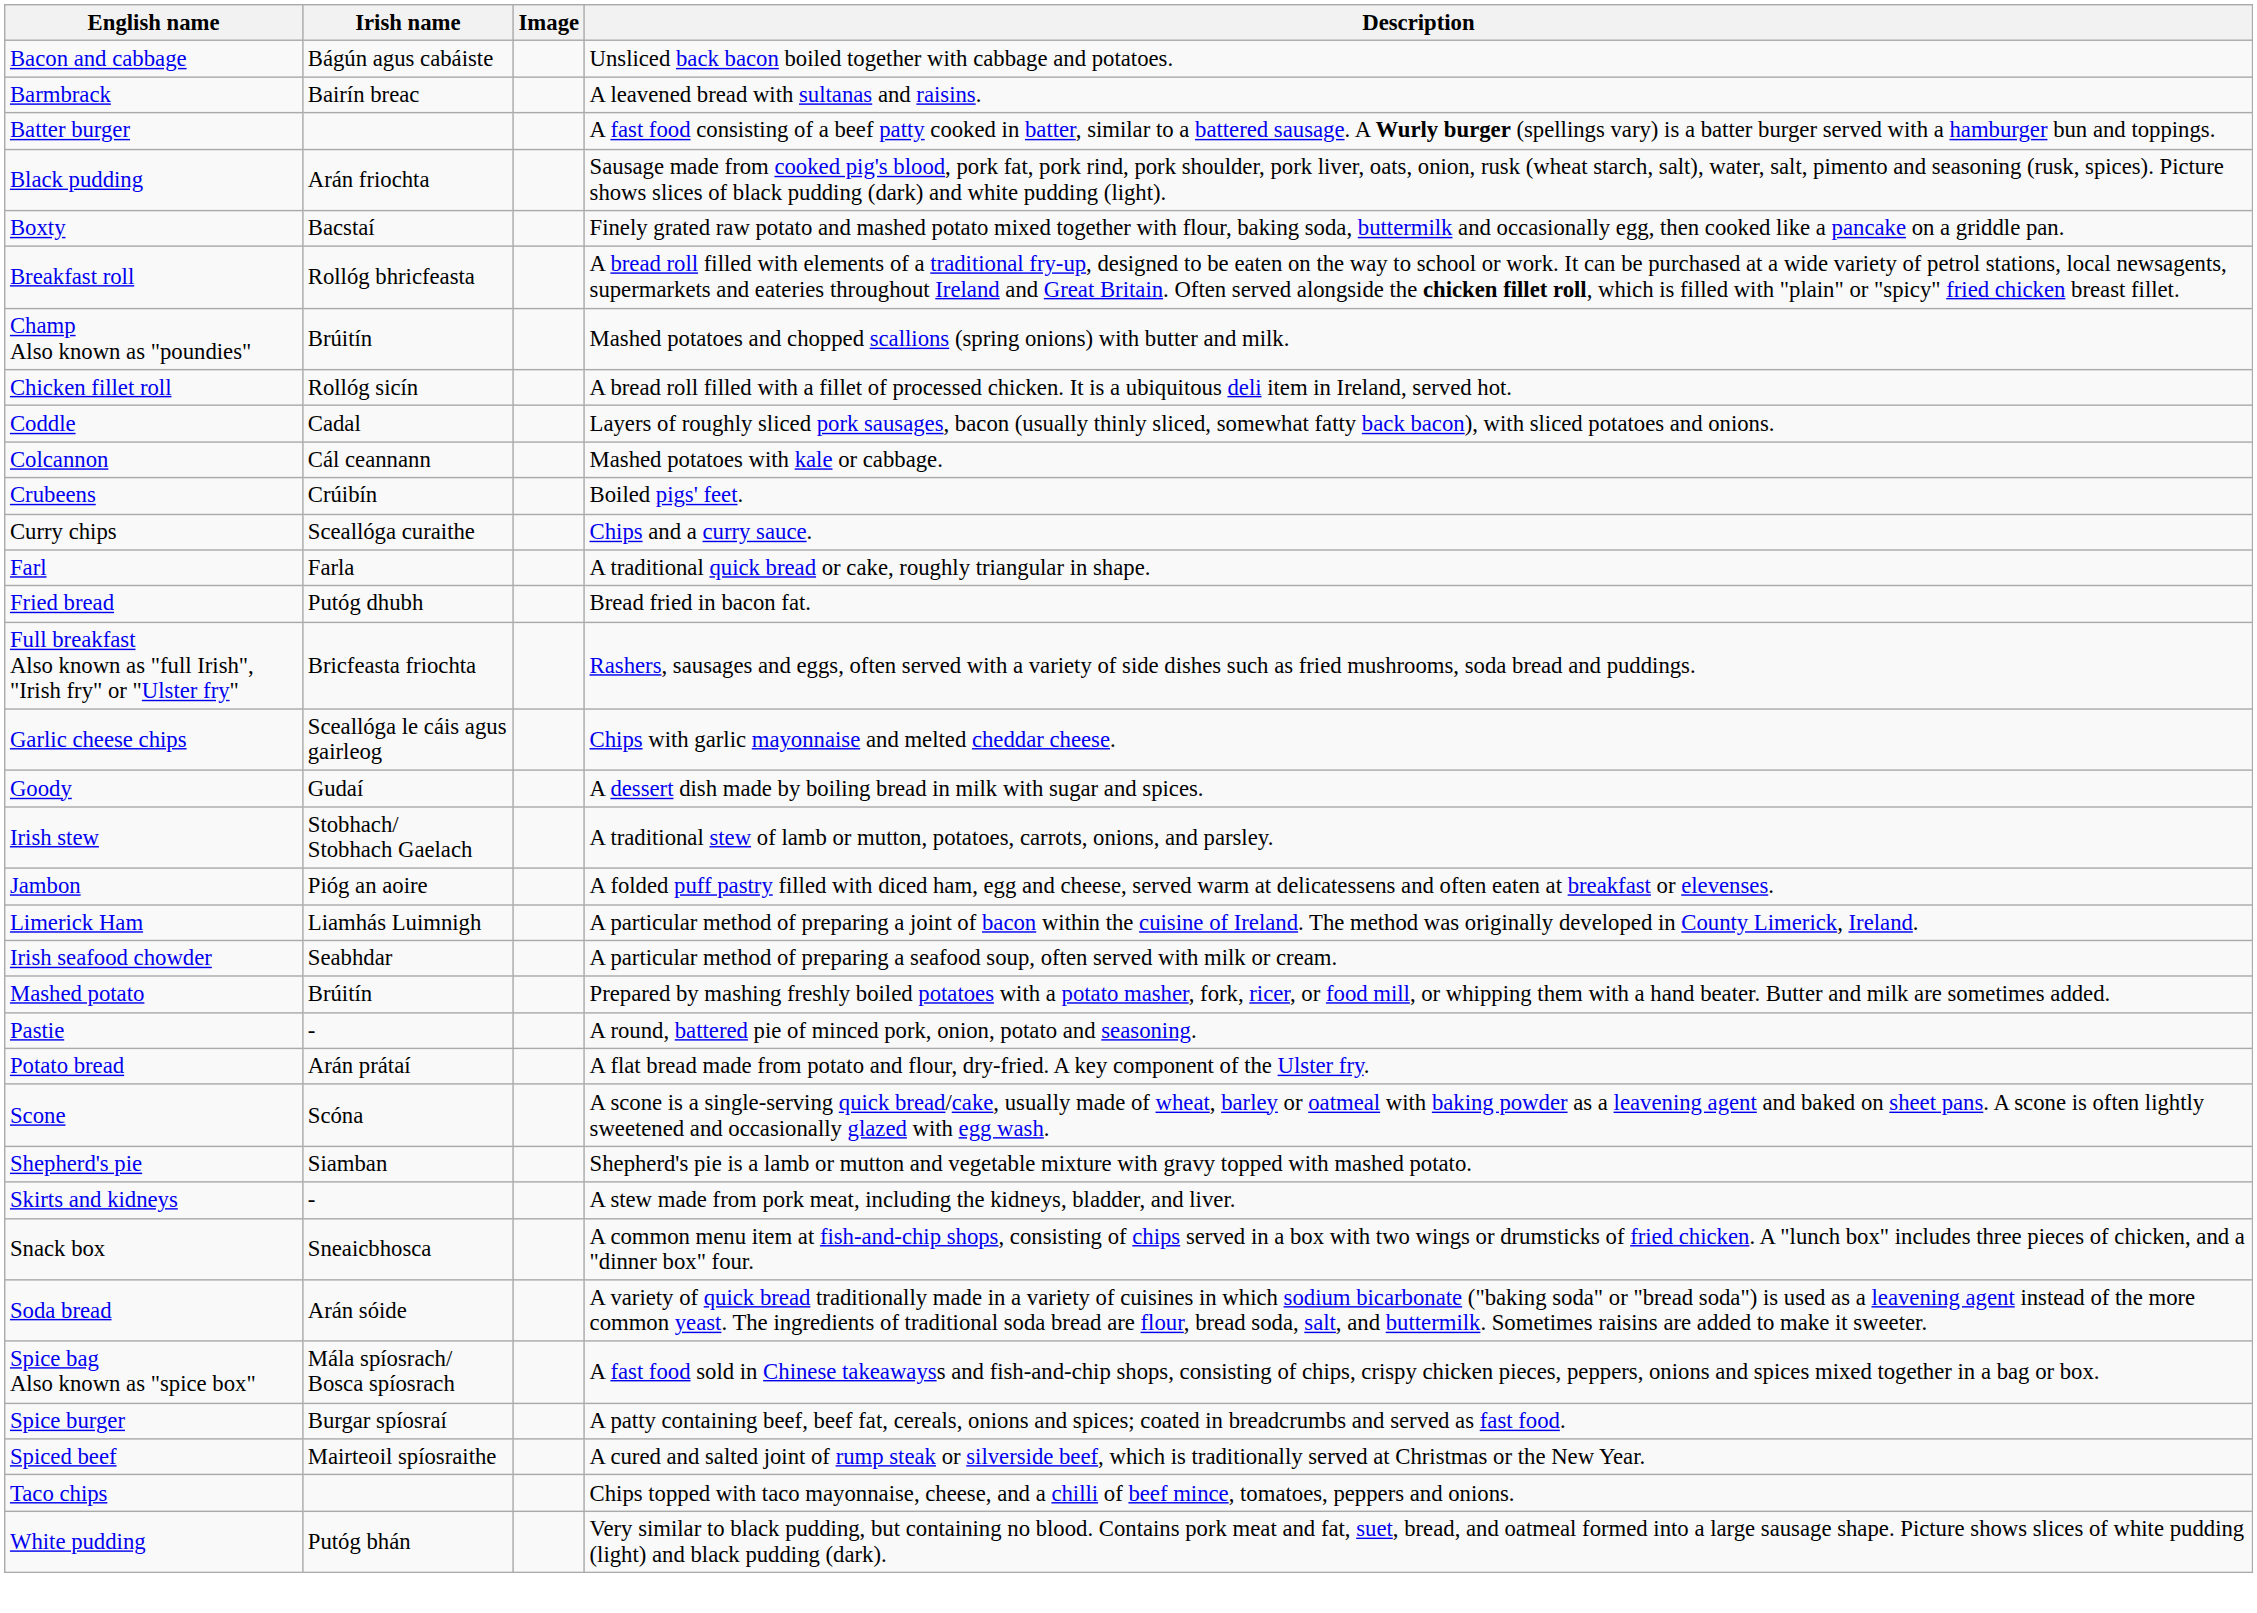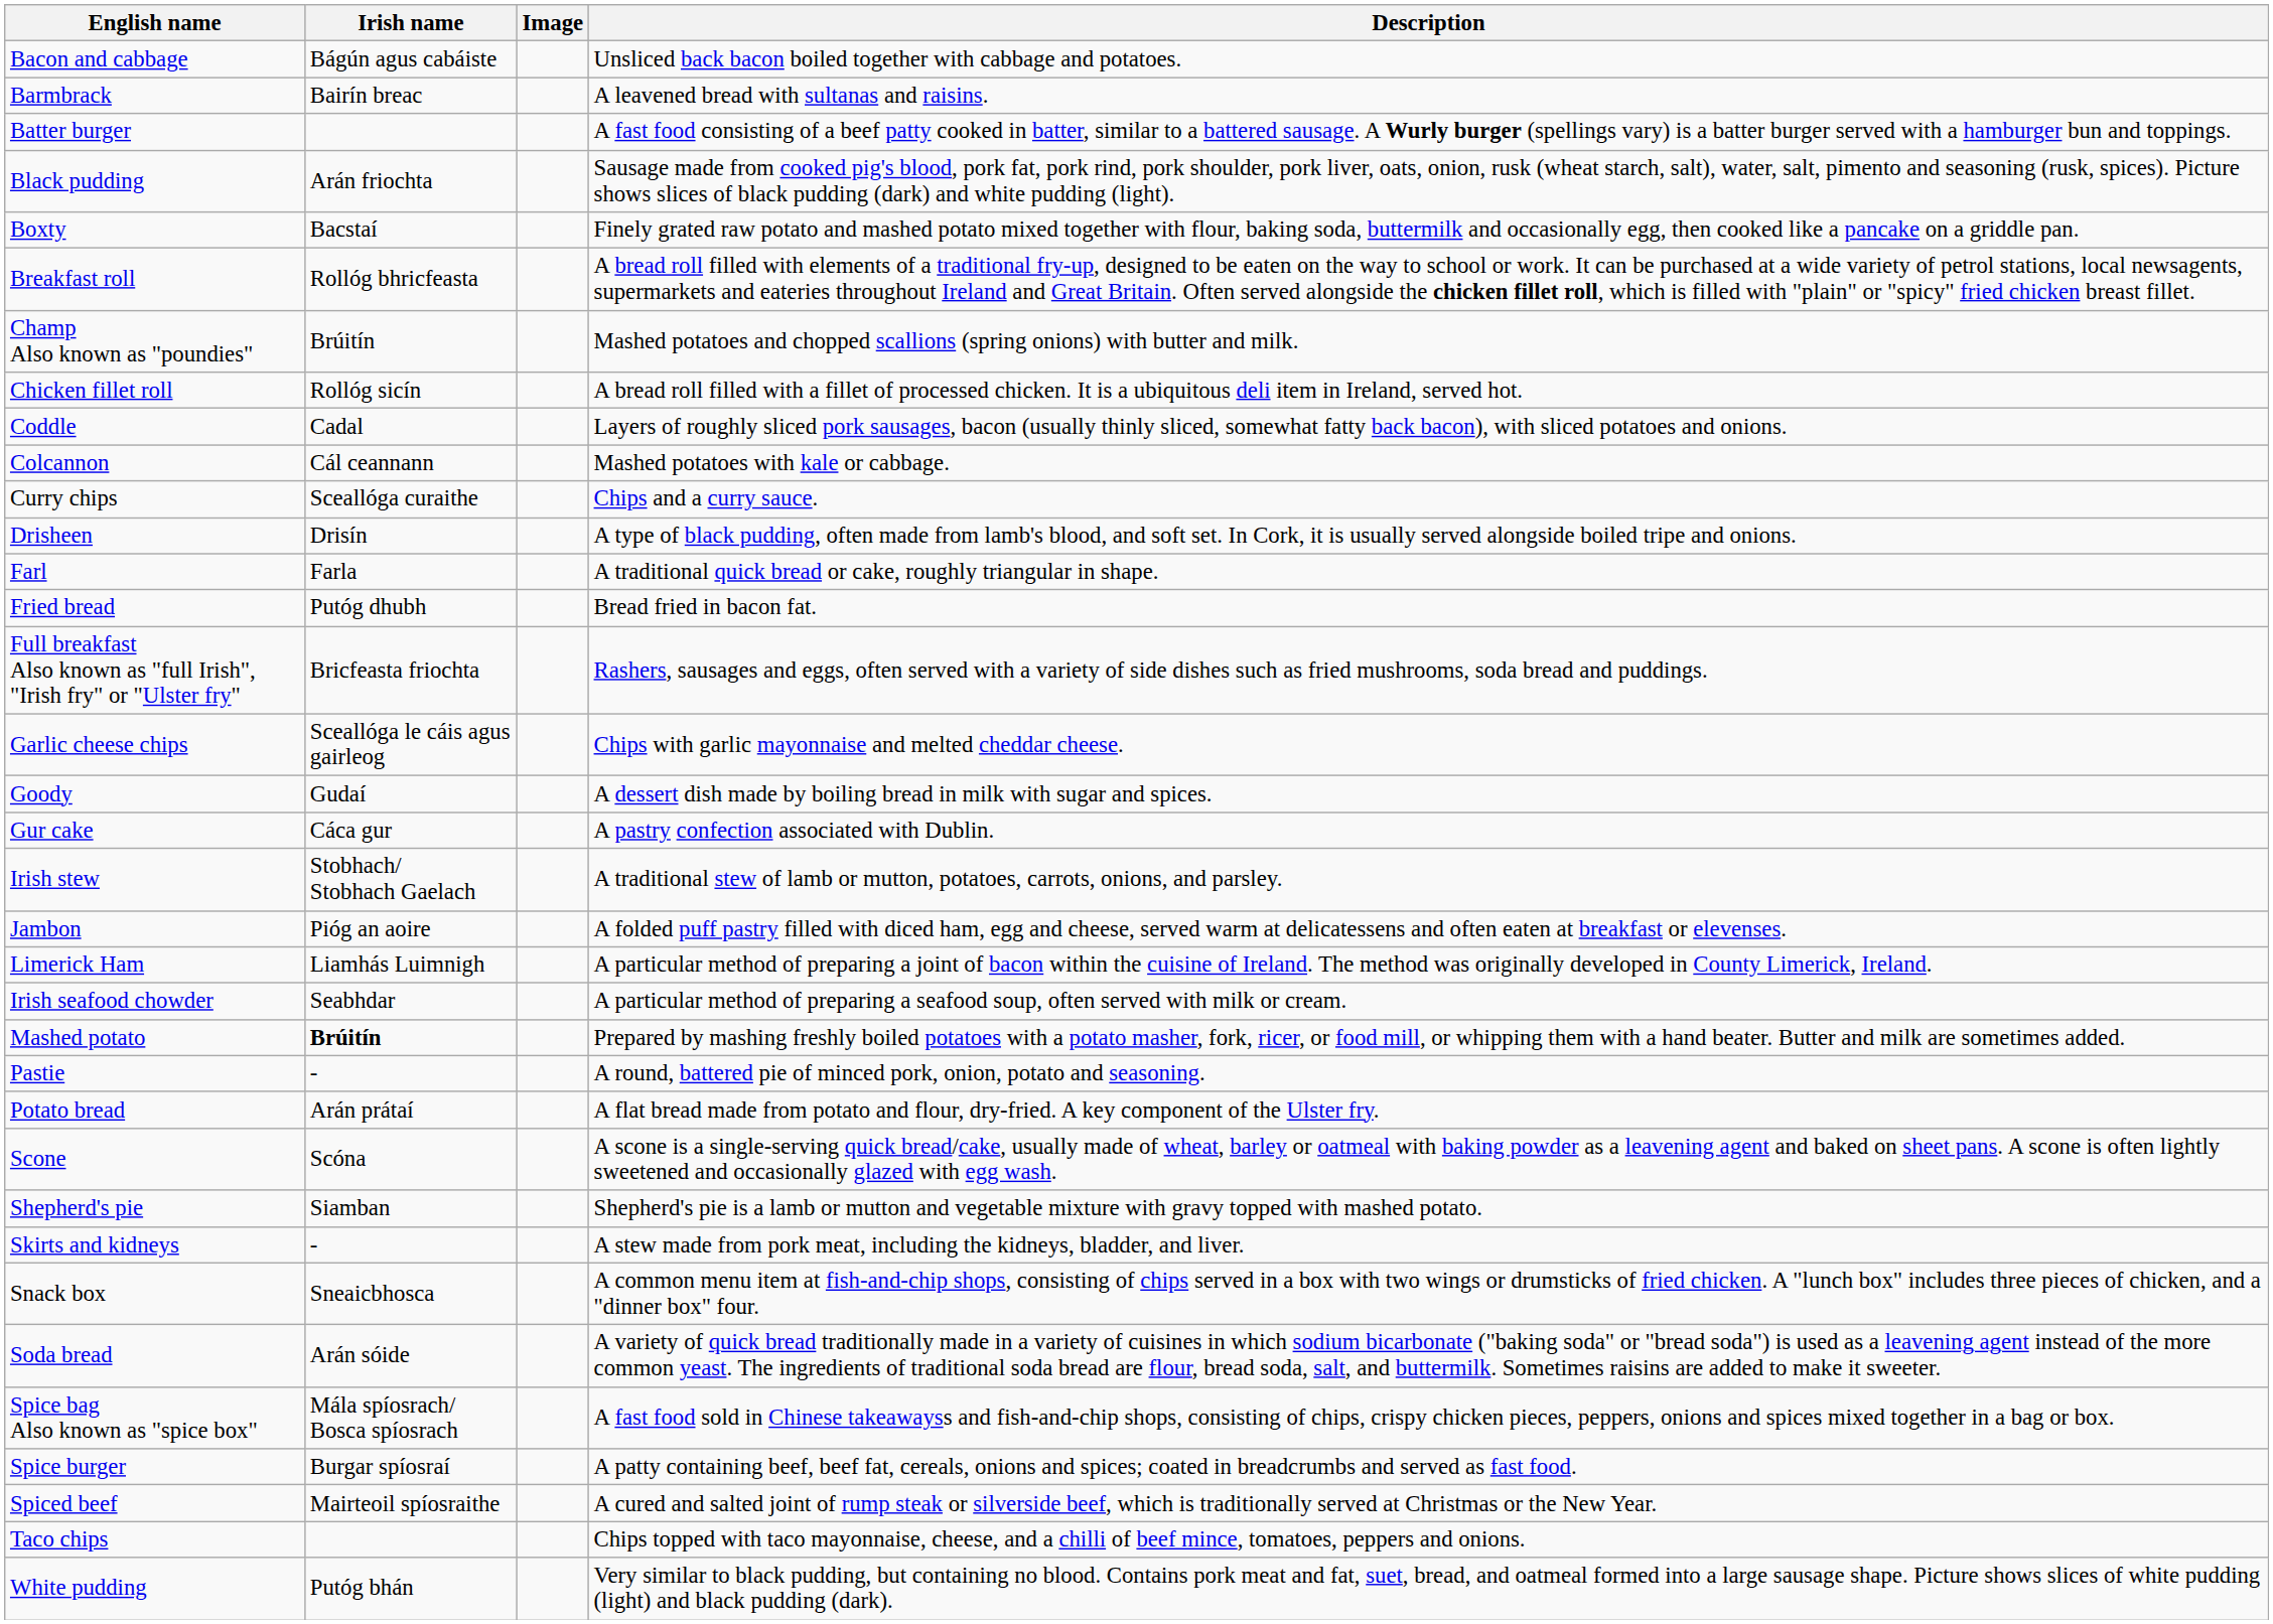- row: Crubeens | Crúibín | Boiled pigs' feet.
+ row: Drisheen | Drisín | A type of black pudding, often made from lamb's blood, and soft set. In Cork, it is usually served alongside boiled tripe and onions.
+ row: Gur cake | Cáca gur | A pastry confection associated with Dublin.
Mashed potato | Irish name: normal -> bold
